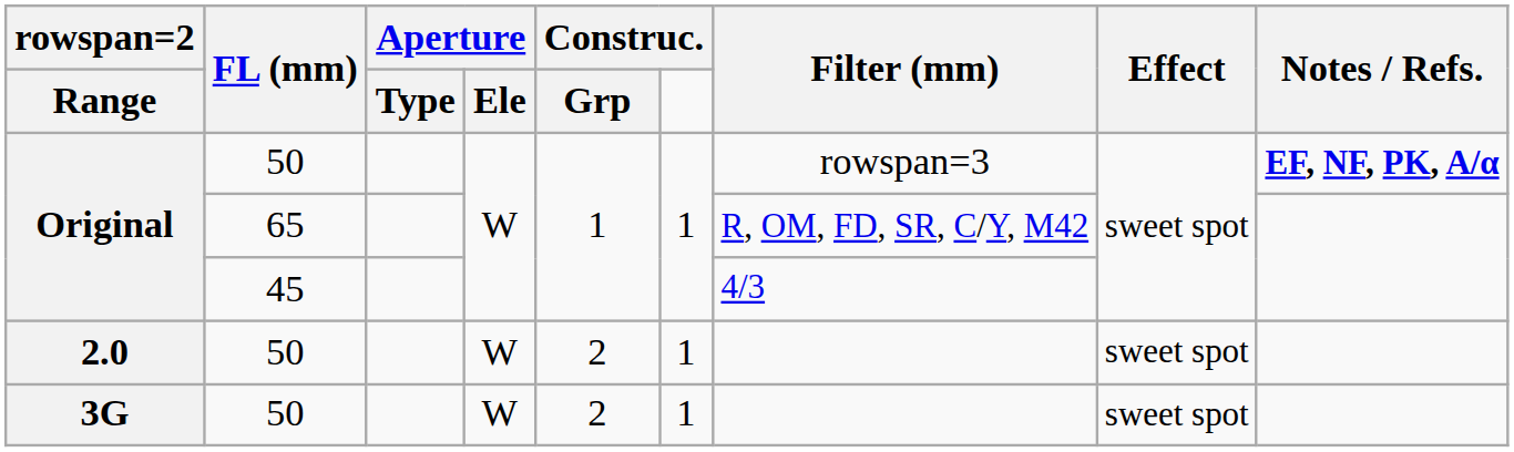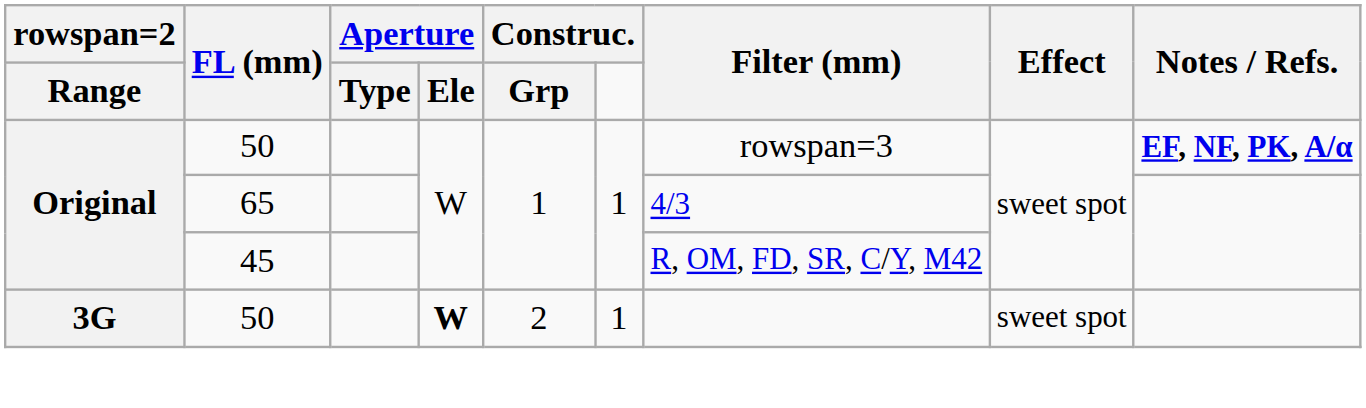Original / 65 | Filter (mm): R, OM, FD, SR, C/Y, M42 -> 4/3
Original / 45 | Filter (mm): 4/3 -> R, OM, FD, SR, C/Y, M42
- row: 2.0 | 50 | W | 2 | 1 | sweet spot
3G | Aperture / Ele: normal -> bold
